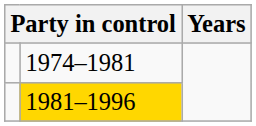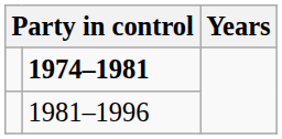1974–1981 | column 2: normal -> bold
1981–1996 | column 2: gold background -> no background
